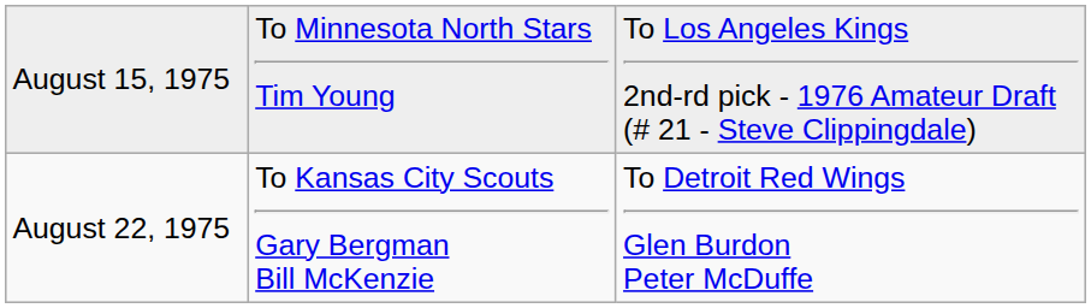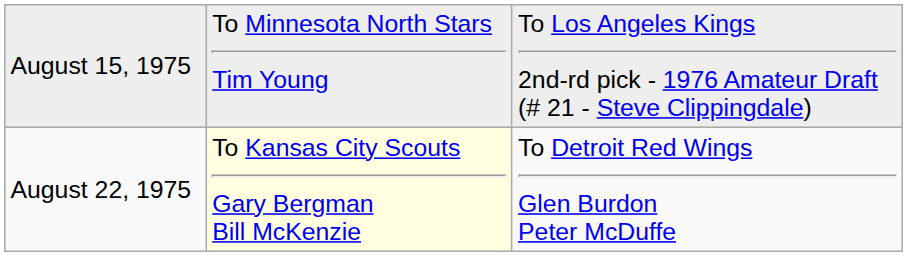August 22, 1975 | column 2: no background -> lightyellow background
